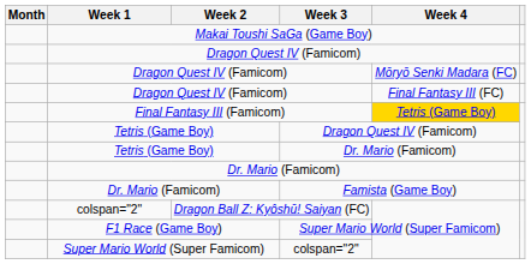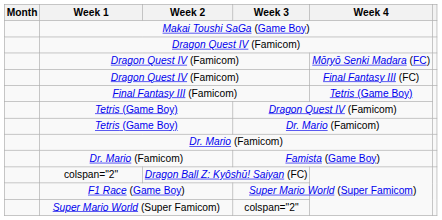Final Fantasy III (Famicom) | Week 4: gold background -> no background
